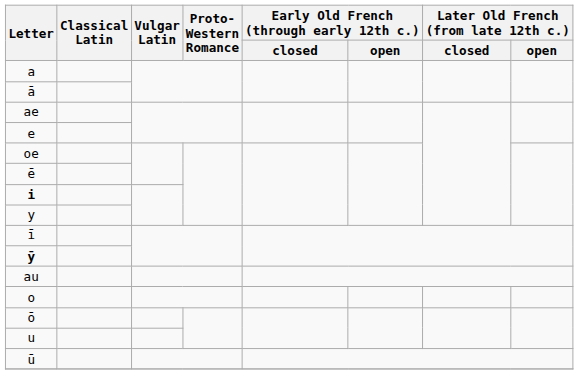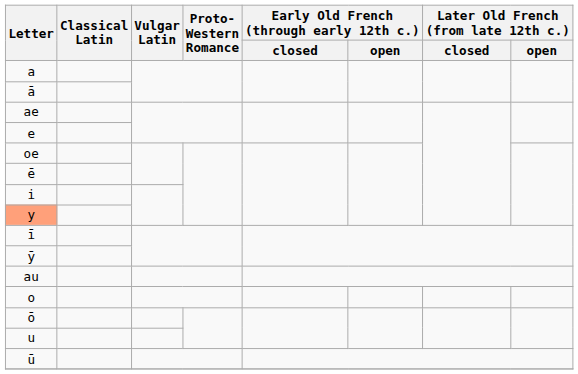i | Letter: bold -> normal
y | Letter: no background -> lightsalmon background
ȳ | Letter: bold -> normal
